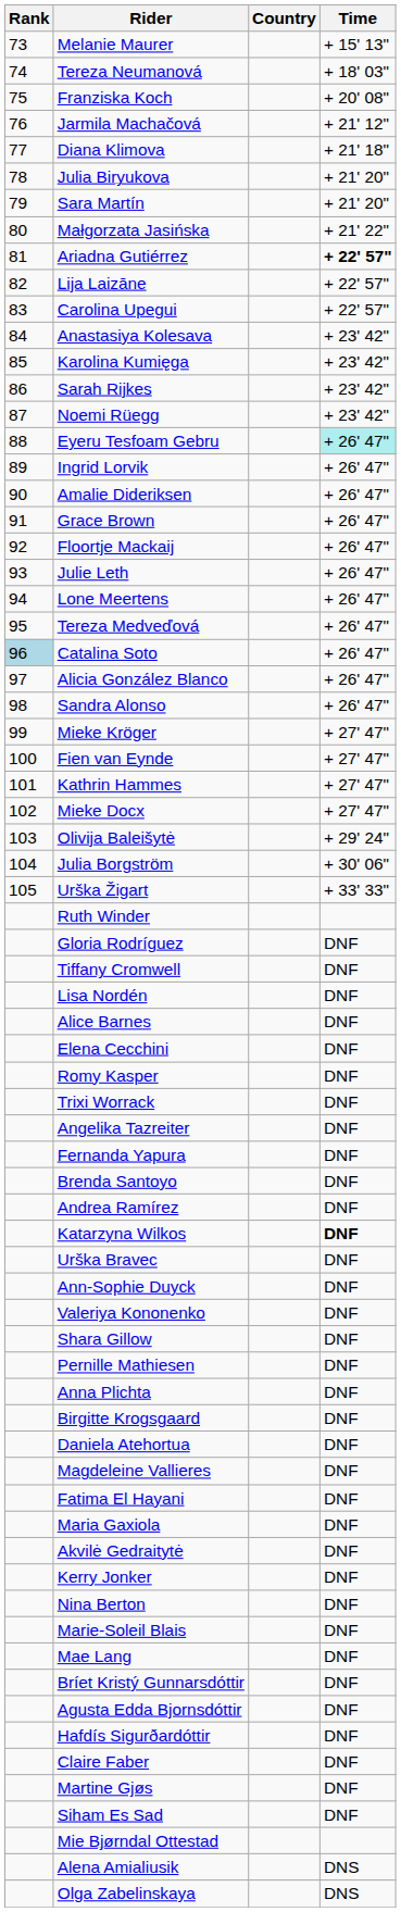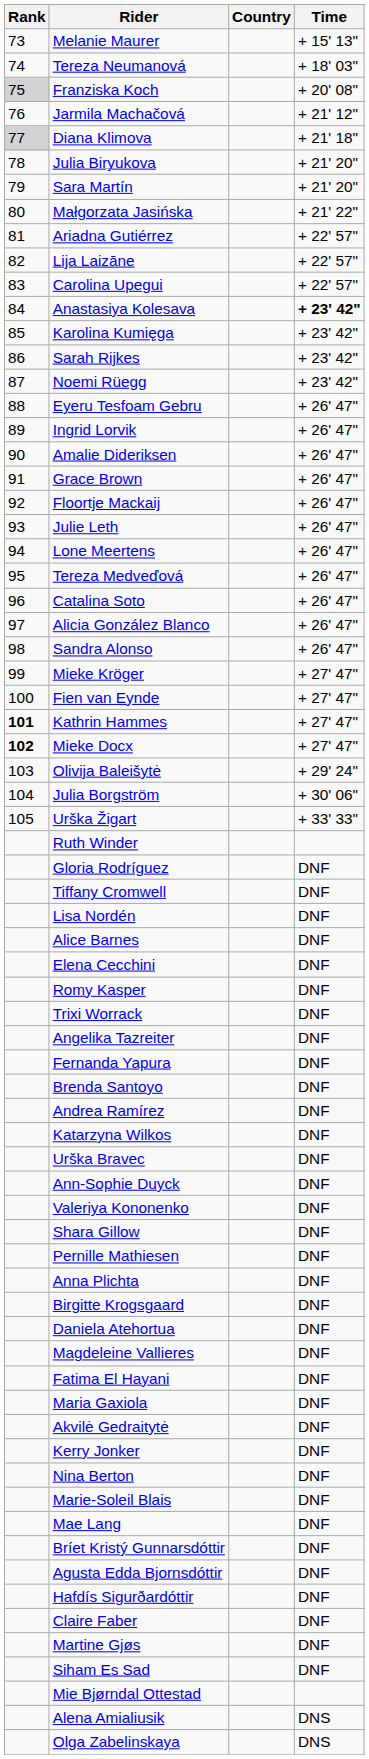Franziska Koch | Rank: no background -> lightgrey background
Diana Klimova | Rank: no background -> lightgrey background
Ariadna Gutiérrez | Time: bold -> normal
Anastasiya Kolesava | Time: normal -> bold
Eyeru Tesfoam Gebru | Time: paleturquoise background -> no background
Catalina Soto | Rank: lightblue background -> no background
Kathrin Hammes | Rank: normal -> bold
Mieke Docx | Rank: normal -> bold
Katarzyna Wilkos | Time: bold -> normal
